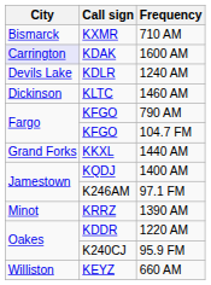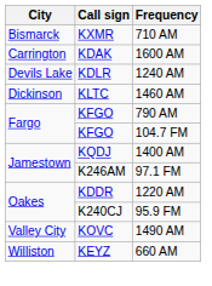1600 AM | City: lavender background -> no background
- row: Grand Forks | KKXL | 1440 AM
- row: Minot | KRRZ | 1390 AM
+ row: Valley City | KOVC | 1490 AM
